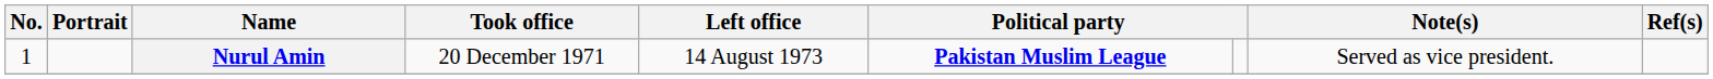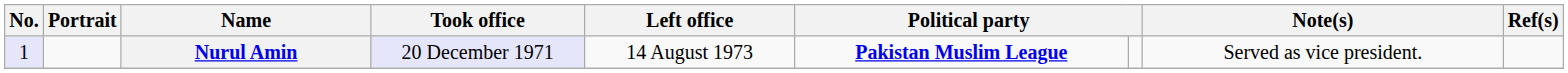Nurul Amin | No.: no background -> lavender background
Nurul Amin | Took office: no background -> lavender background
